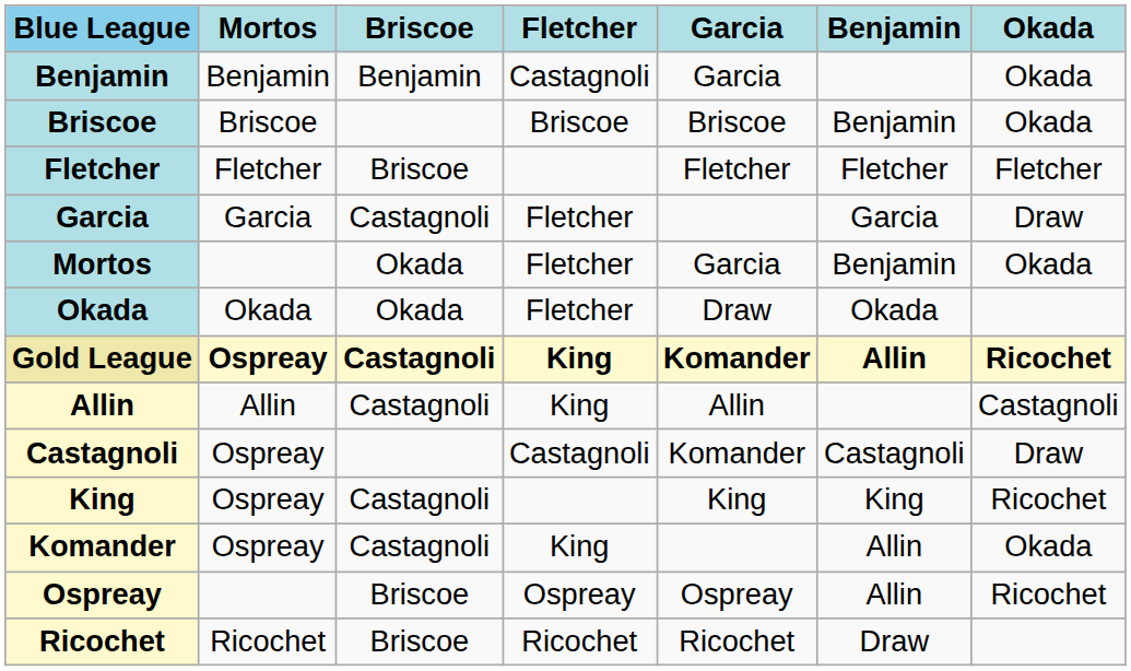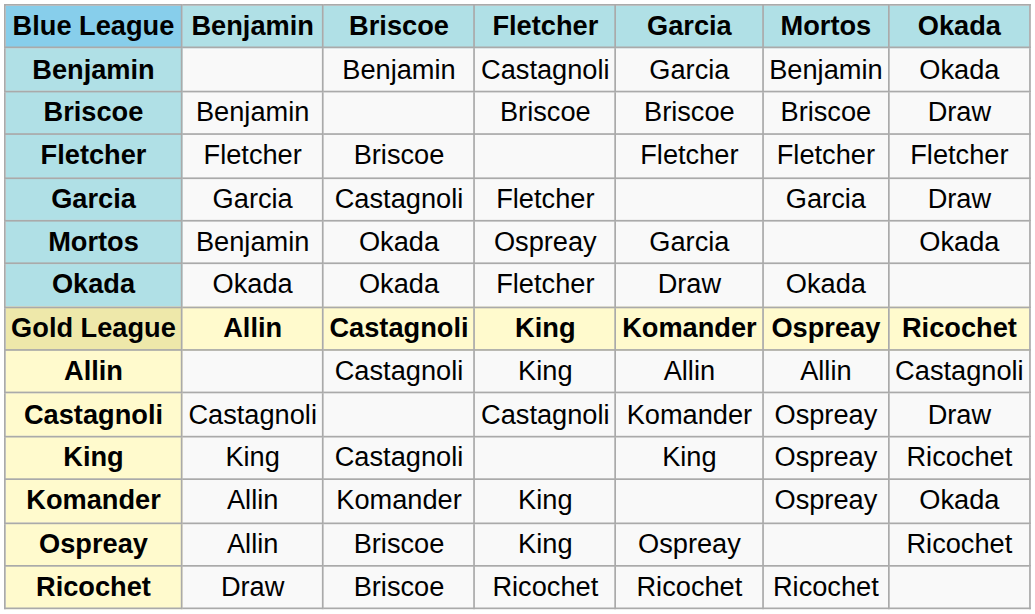columns swapped: Benjamin <-> Mortos
row 3 | Okada: Okada -> Draw
row 6 | Fletcher: Fletcher -> Ospreay
row 12 | Briscoe: Castagnoli -> Komander
row 13 | Fletcher: Ospreay -> King
